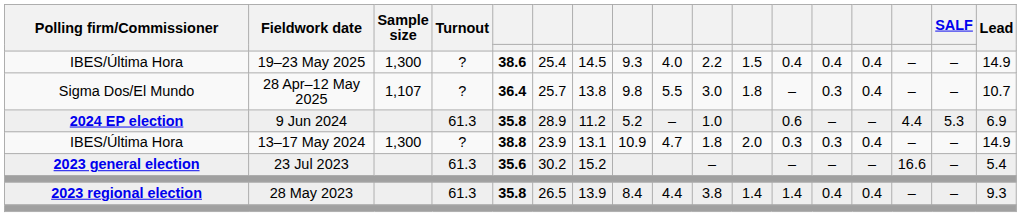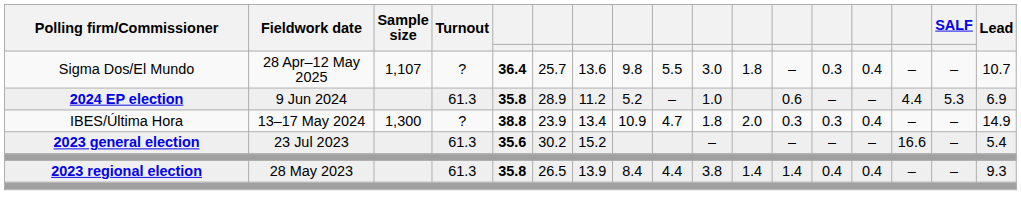- row: IBES/Última Hora | 19–23 May 2025 | 1,300 | ? | 38.6 | 25.4 | 14.5 | 9.3 | 4.0 | 2.2 | 1.5 | 0.4 | 0.4 | 0.4 | – | – | 14.9
28 Apr–12 May 2025 | column 7: 13.8 -> 13.6
13–17 May 2024 | column 7: 13.1 -> 13.4
